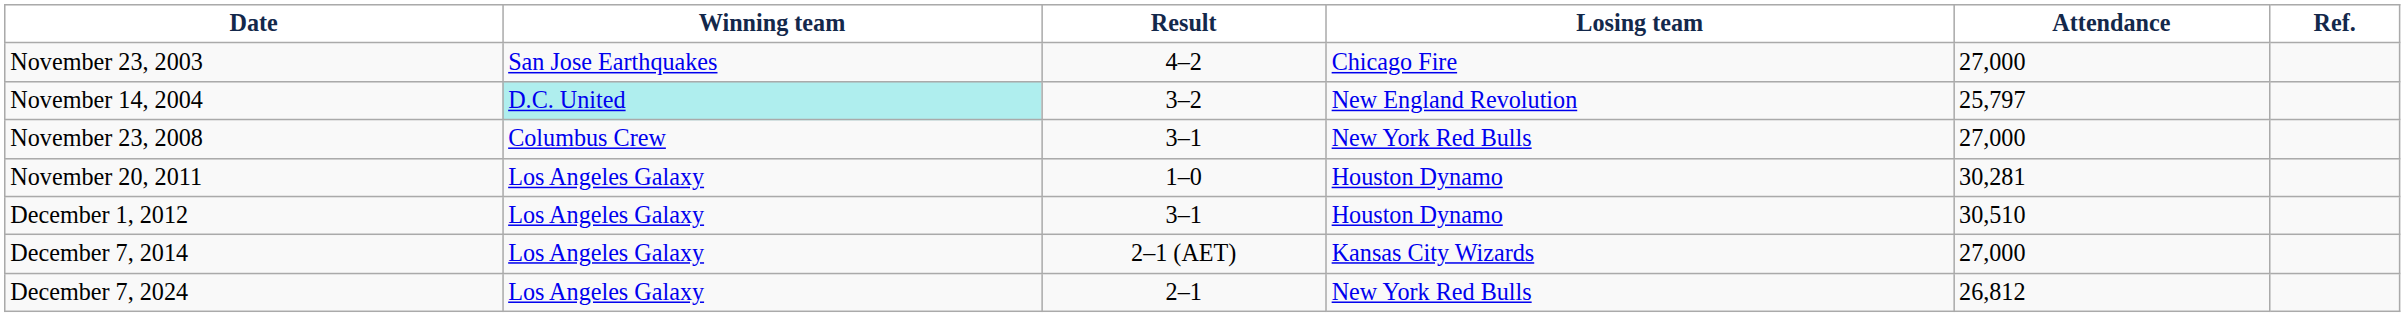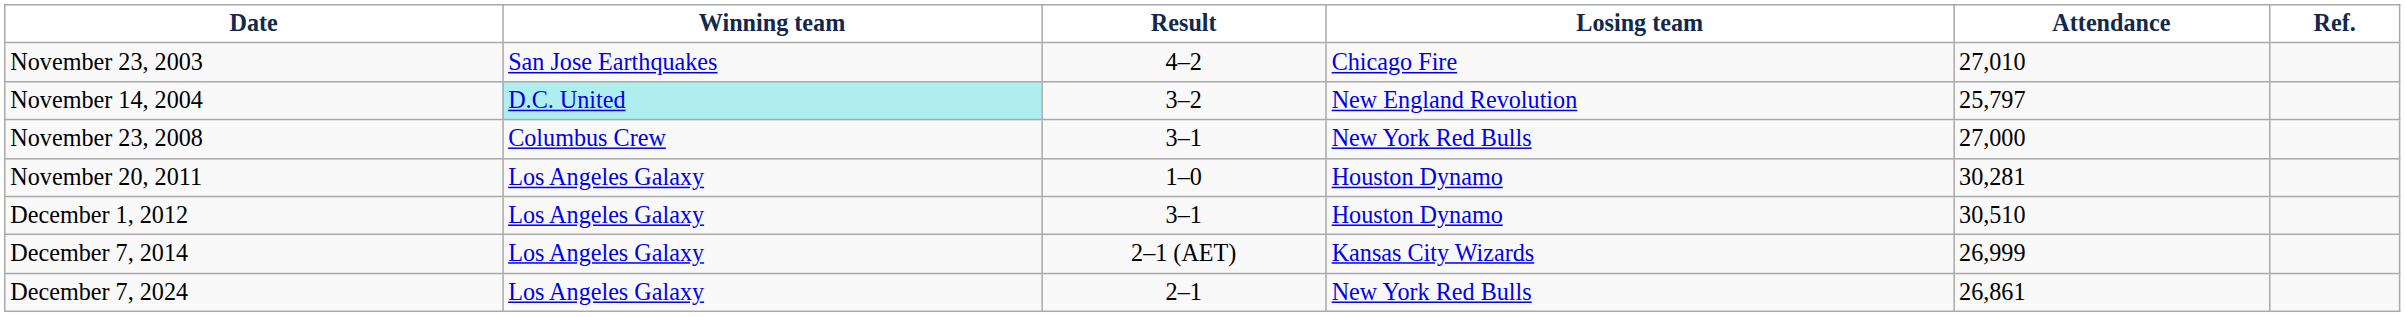November 23, 2003 | Attendance: 27,000 -> 27,010
December 7, 2014 | Attendance: 27,000 -> 26,999
December 7, 2024 | Attendance: 26,812 -> 26,861
